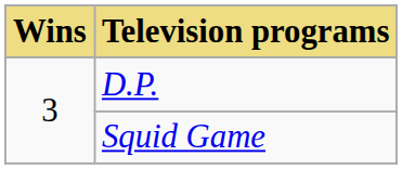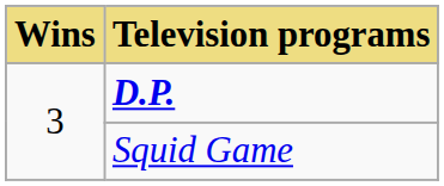D.P. | Television programs: normal -> bold
